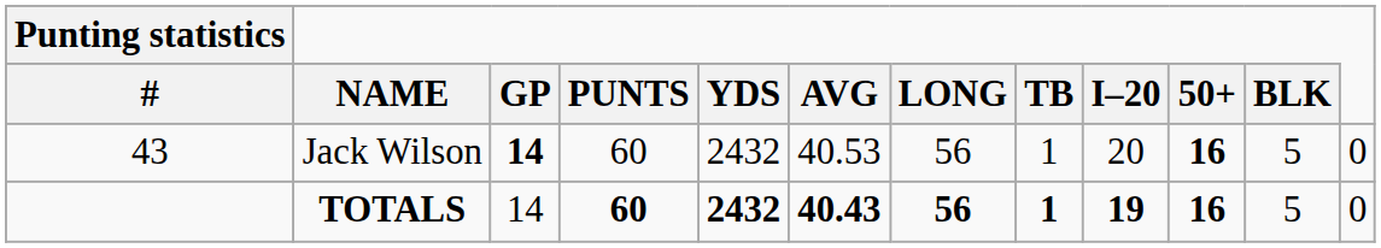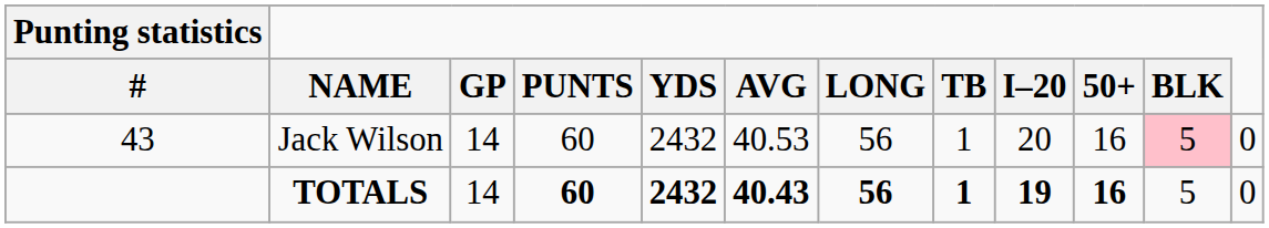Jack Wilson | GP: bold -> normal
Jack Wilson | 50+: bold -> normal
Jack Wilson | BLK: no background -> pink background
